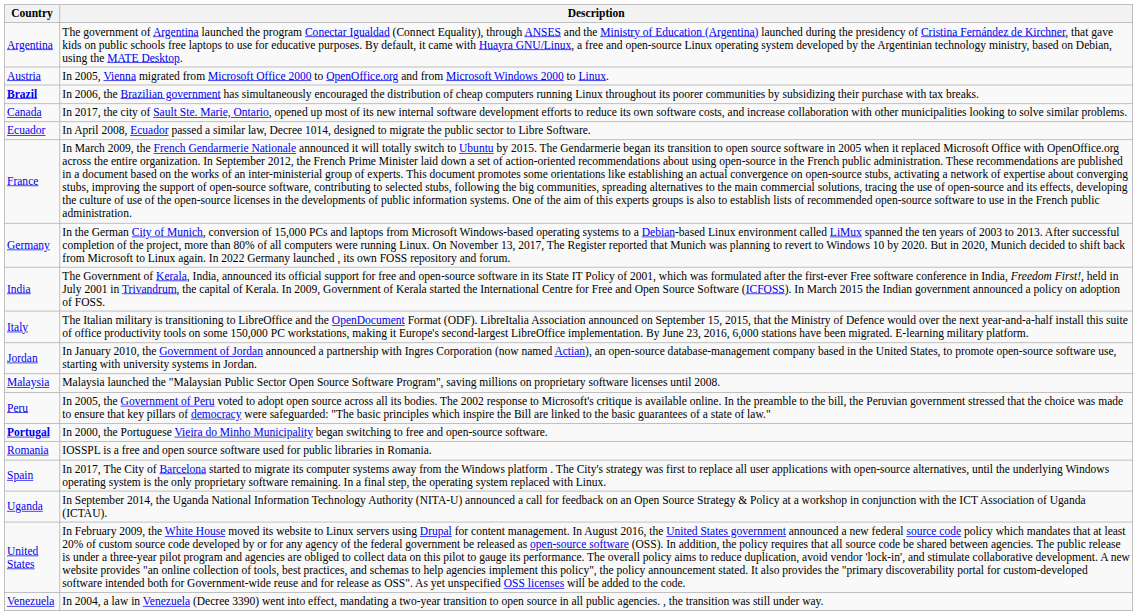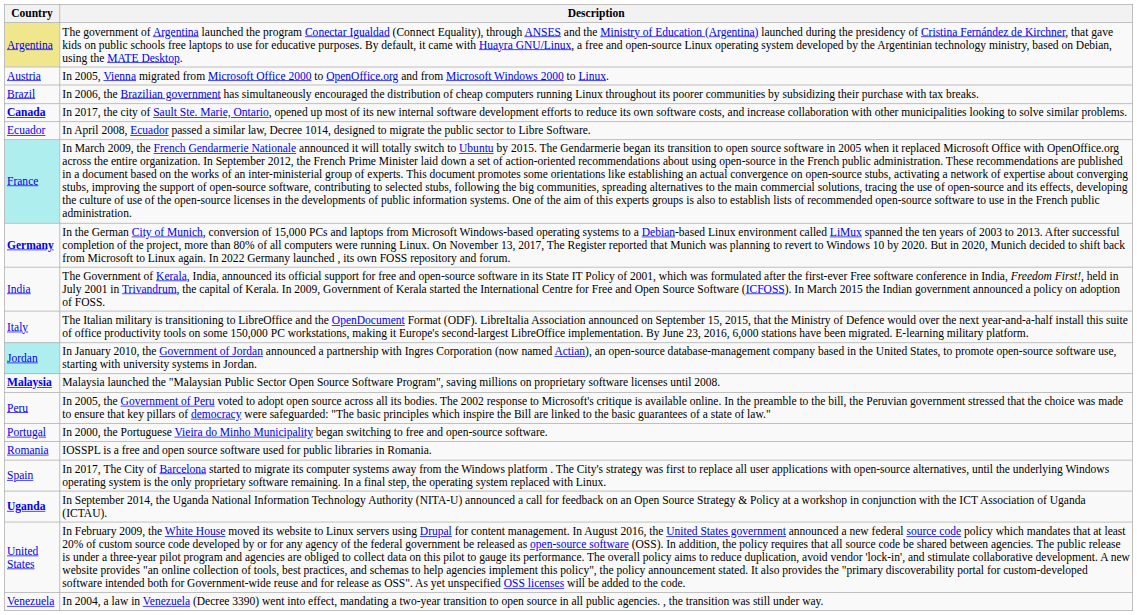Argentina | Country: no background -> khaki background
Brazil | Country: bold -> normal
Canada | Country: normal -> bold
France | Country: no background -> paleturquoise background
Germany | Country: normal -> bold
Jordan | Country: no background -> paleturquoise background
Malaysia | Country: normal -> bold
Portugal | Country: bold -> normal
Uganda | Country: normal -> bold
